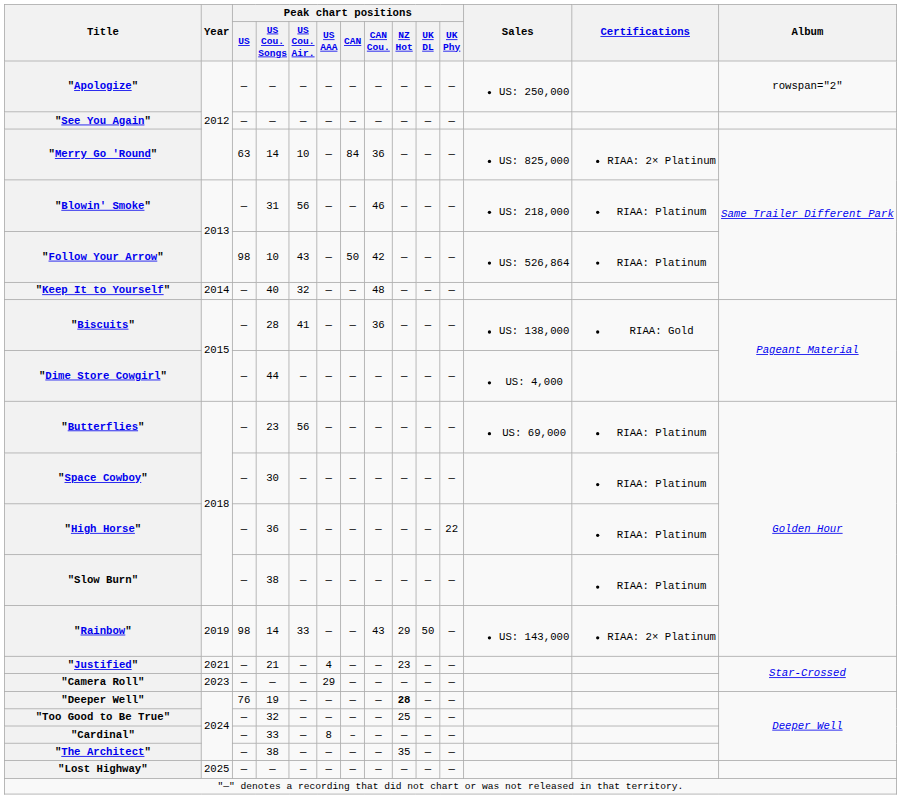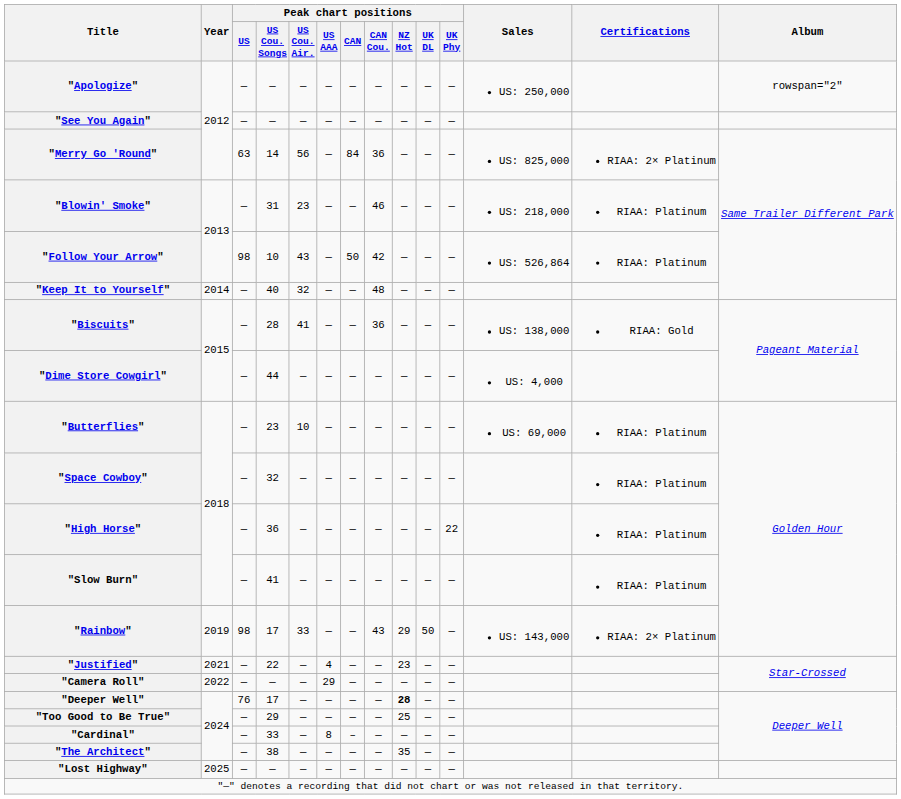"Merry Go 'Round" | Peak chart positions / US Cou. Air.: 10 -> 56
"Blowin' Smoke" | Peak chart positions / US Cou. Air.: 56 -> 23
"Butterflies" | Peak chart positions / US Cou. Air.: 56 -> 10
"Space Cowboy" | Peak chart positions / US Cou. Songs: 30 -> 32
"Slow Burn" | Peak chart positions / US Cou. Songs: 38 -> 41
"Rainbow" | Peak chart positions / US Cou. Songs: 14 -> 17
"Justified" | Peak chart positions / US Cou. Songs: 21 -> 22
"Camera Roll" | Year: 2023 -> 2022
"Deeper Well" | Peak chart positions / US Cou. Songs: 19 -> 17
"Too Good to Be True" | Peak chart positions / US Cou. Songs: 32 -> 29
